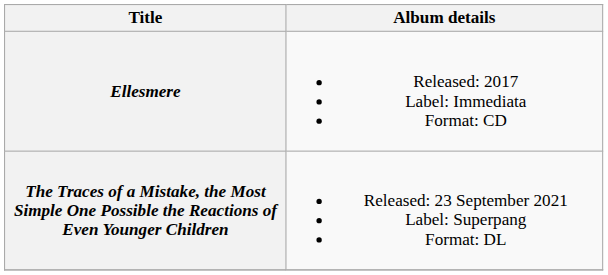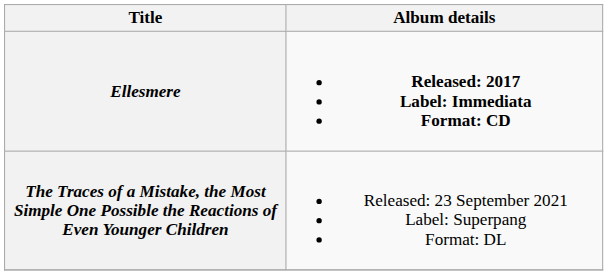Ellesmere | Album details: normal -> bold
